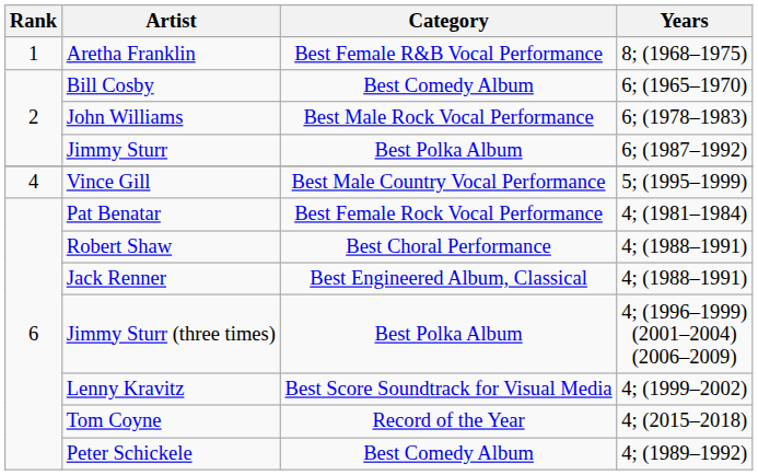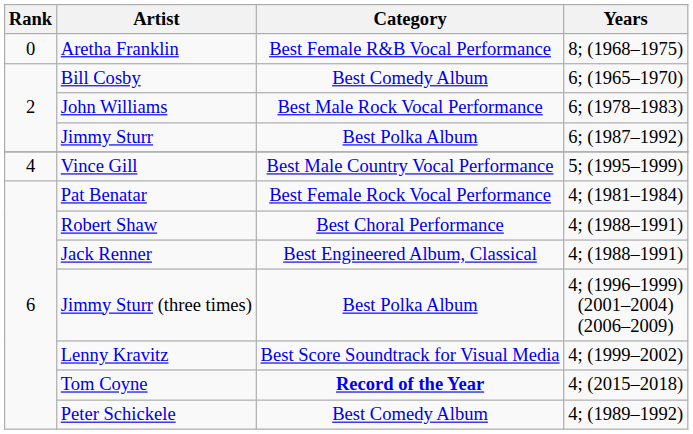Aretha Franklin | Rank: 1 -> 0
Tom Coyne | Category: normal -> bold
